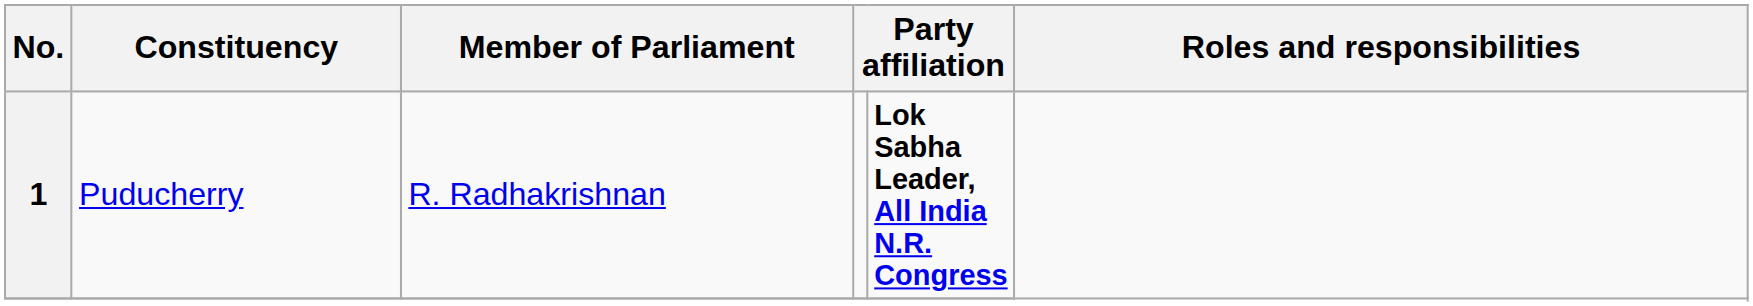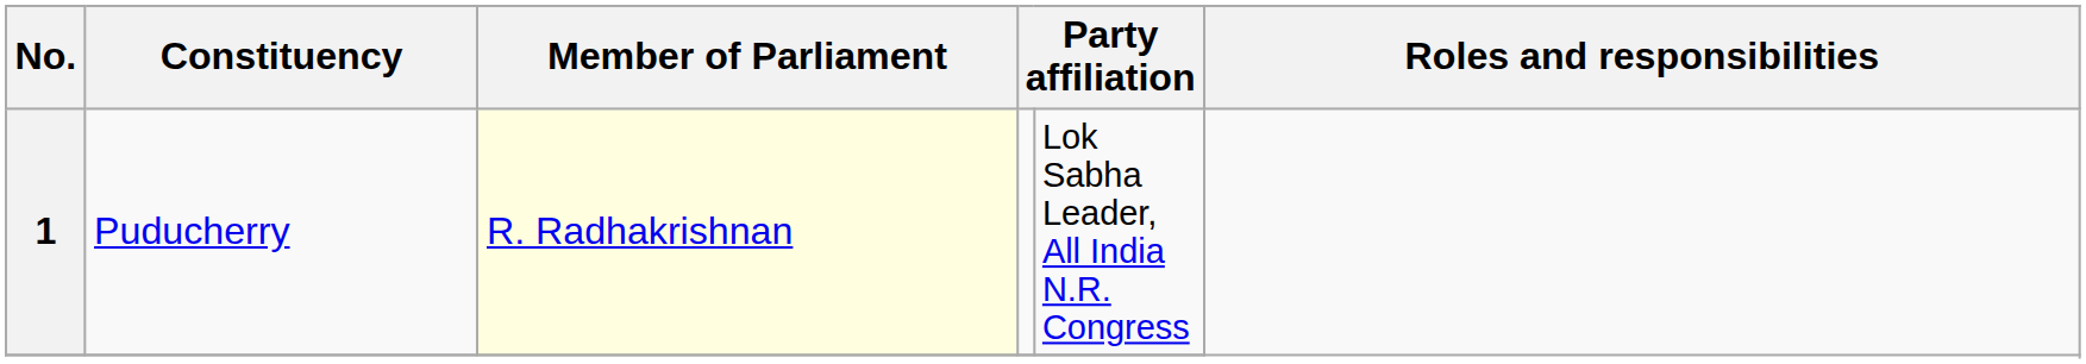1 | Member of Parliament: no background -> lightyellow background
1 | column 5: bold -> normal
